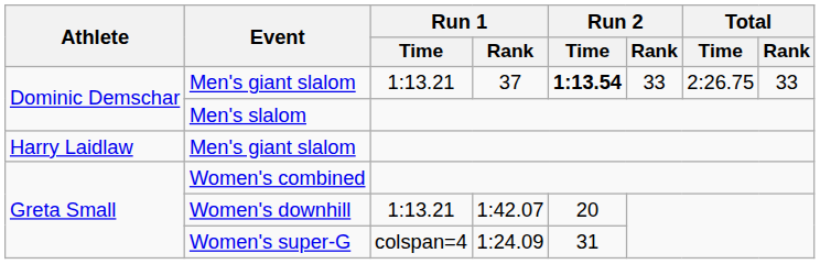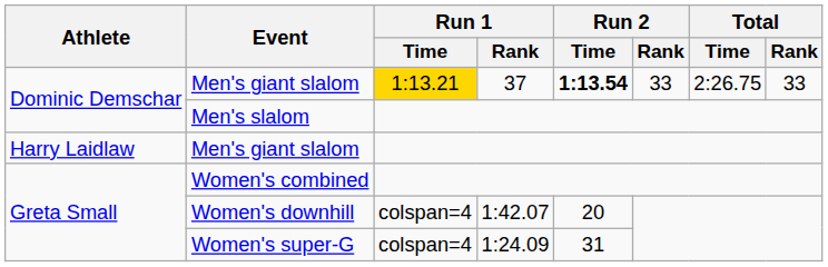Men's giant slalom / 37 | Run 1 / Time: no background -> gold background
Women's downhill | Run 1 / Time: 1:13.21 -> colspan=4
